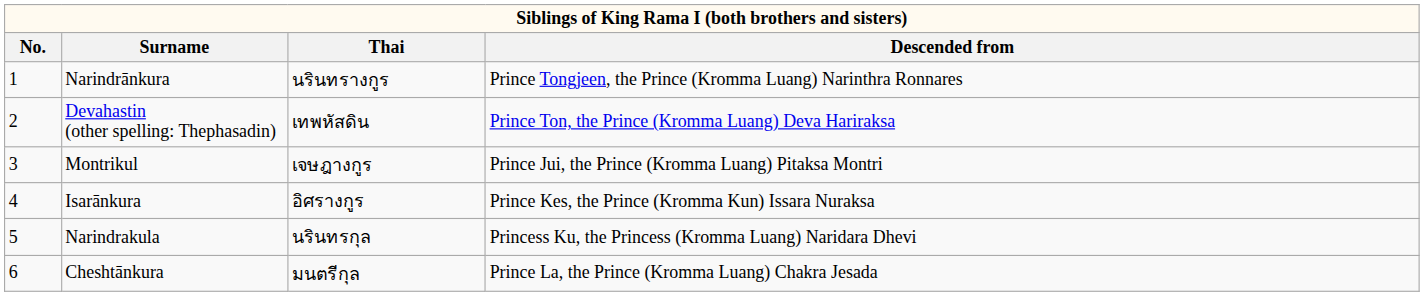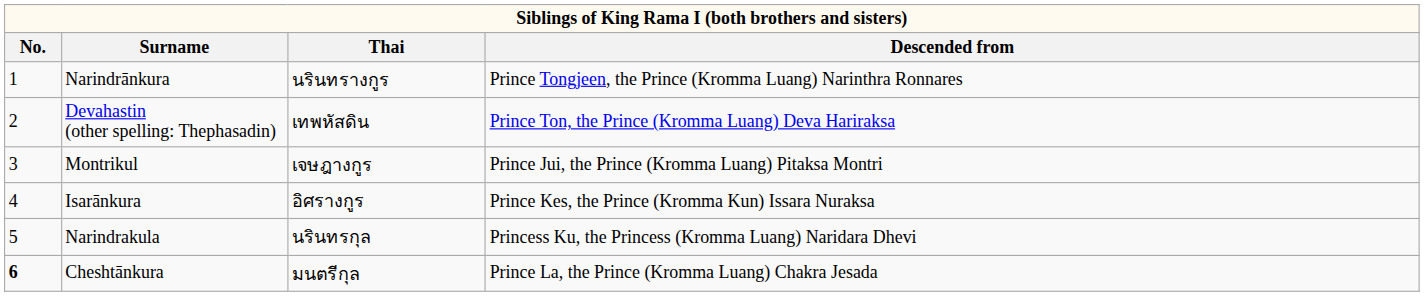Cheshtānkura | No.: normal -> bold
